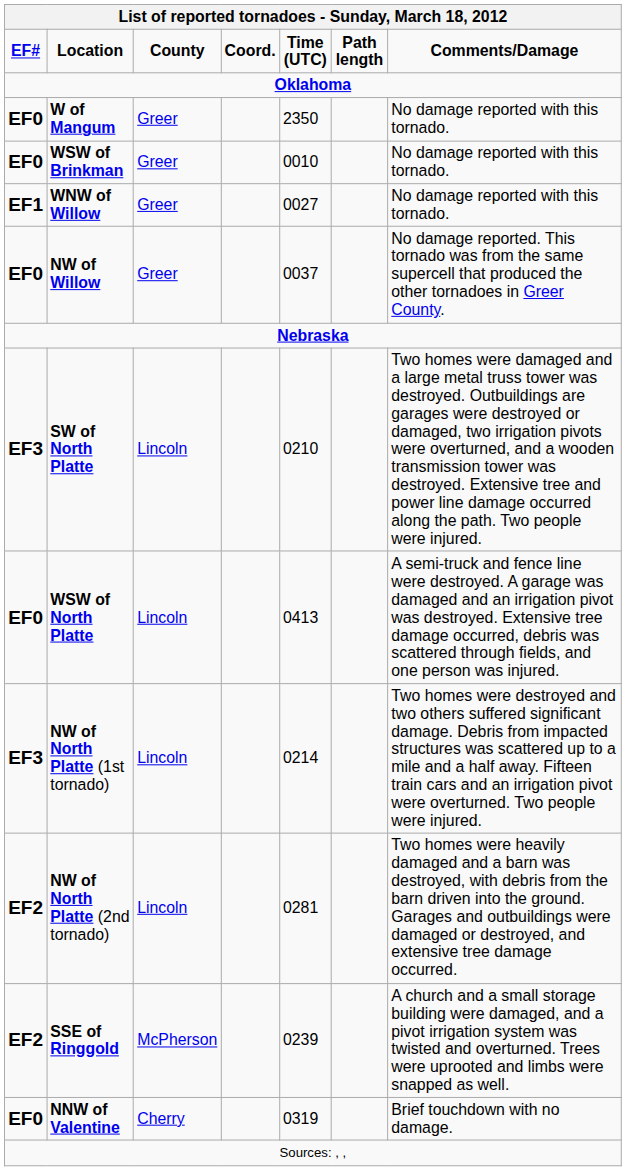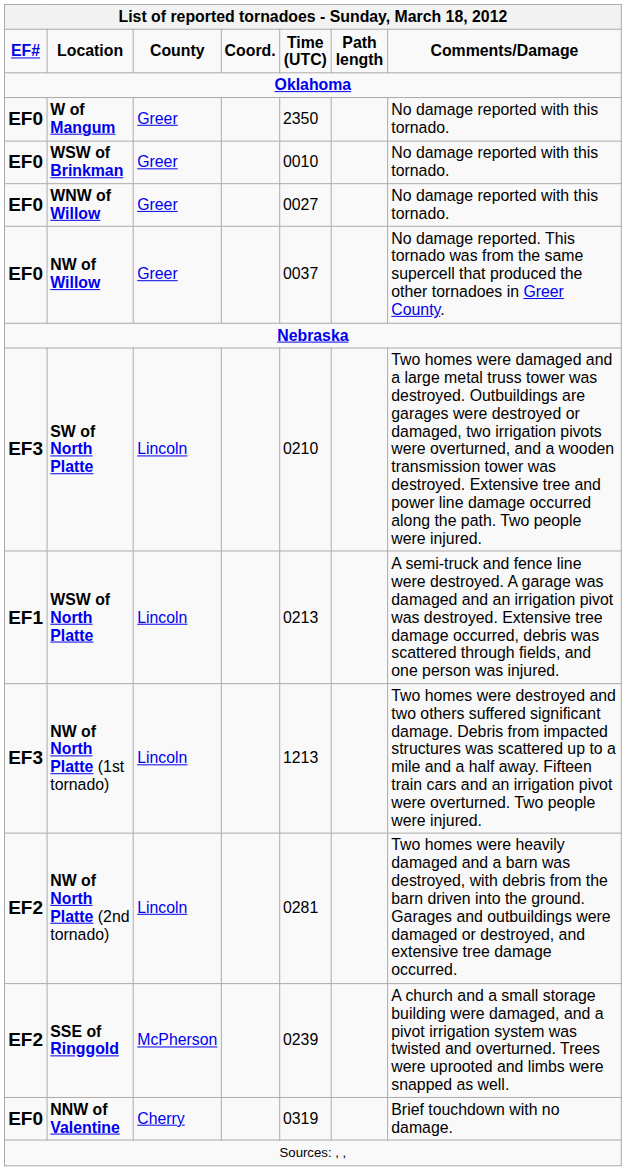WNW of Willow | EF#: EF1 -> EF0
WSW of North Platte | EF#: EF0 -> EF1
WSW of North Platte | Time (UTC): 0413 -> 0213
NW of North Platte (1st tornado) | Time (UTC): 0214 -> 1213
